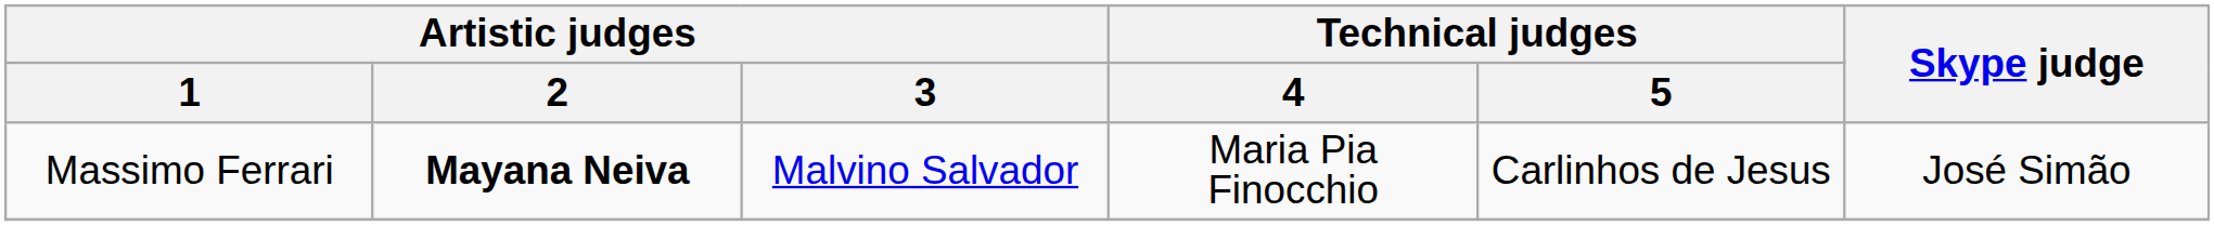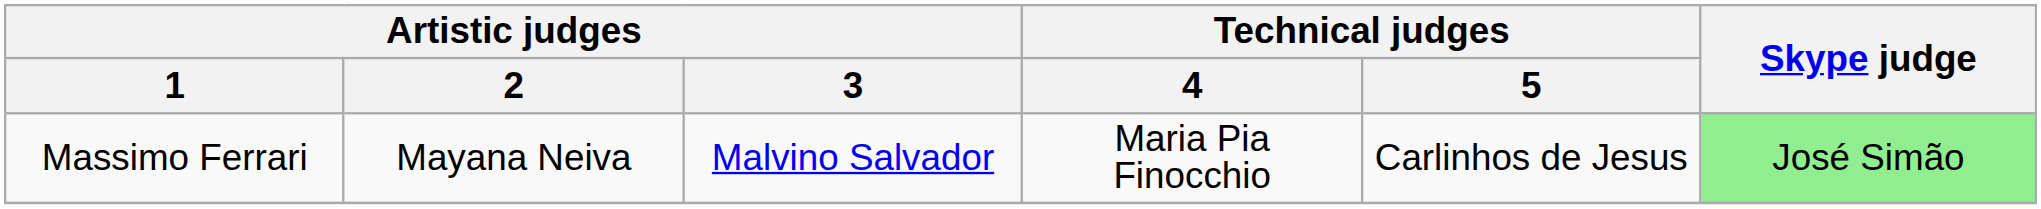Massimo Ferrari | Artistic judges / 2: bold -> normal
Massimo Ferrari | Skype judge: no background -> lightgreen background
